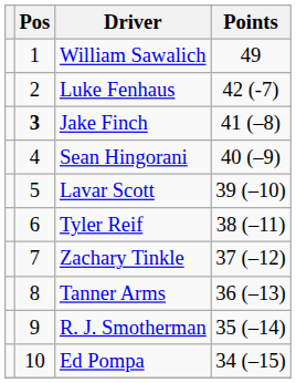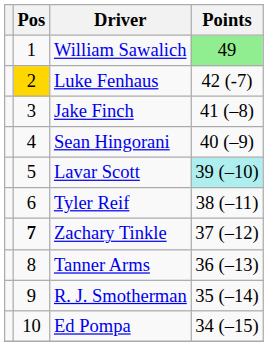William Sawalich | Points: no background -> lightgreen background
Luke Fenhaus | Pos: no background -> gold background
Jake Finch | Pos: bold -> normal
Lavar Scott | Points: no background -> paleturquoise background
Zachary Tinkle | Pos: normal -> bold
